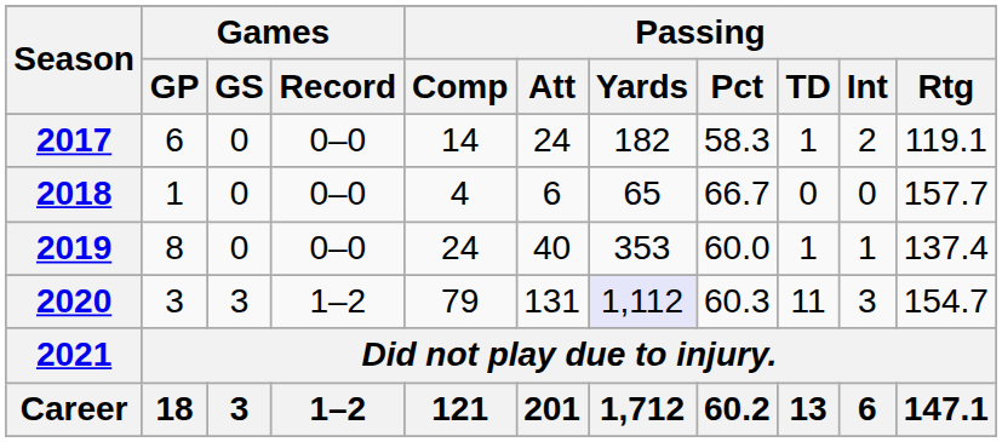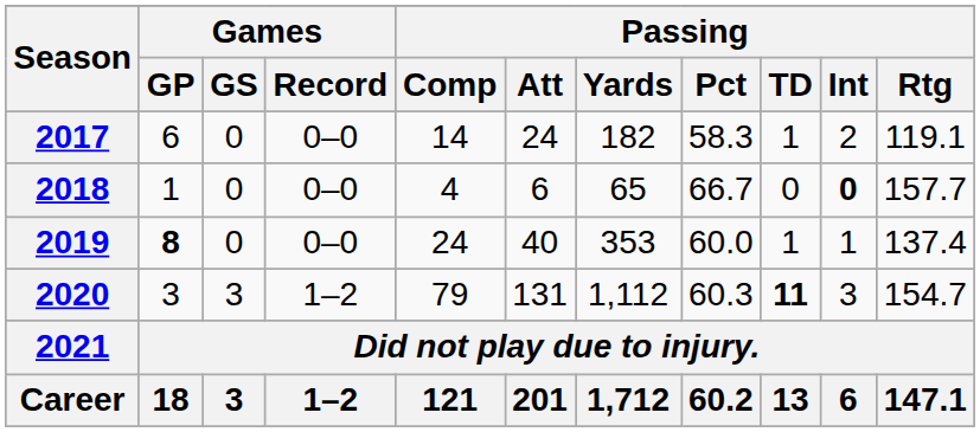2018 | Passing / Int: normal -> bold
2019 | Games / GP: normal -> bold
2020 | Passing / Yards: lavender background -> no background
2020 | Passing / TD: normal -> bold
